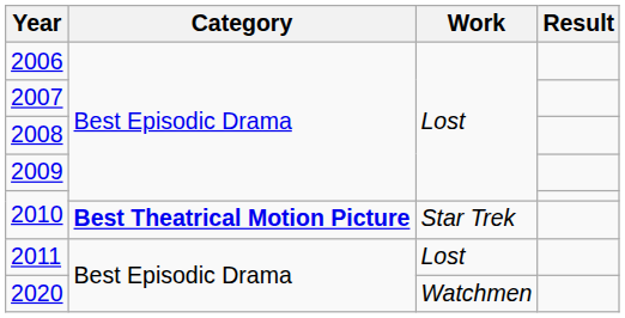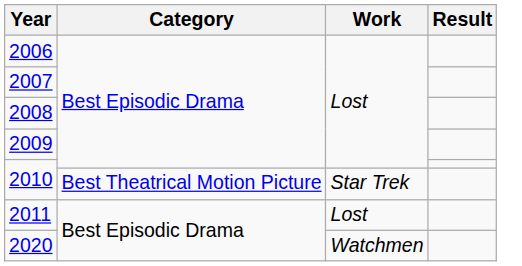2010 / Star Trek | Category: bold -> normal
